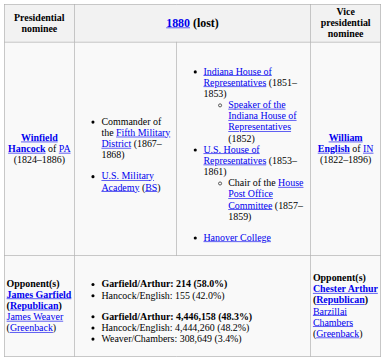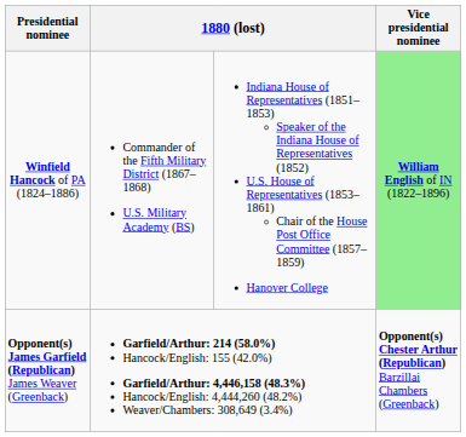Winfield Hancock of PA (1824–1886) | Vice presidential nominee: no background -> lightgreen background
